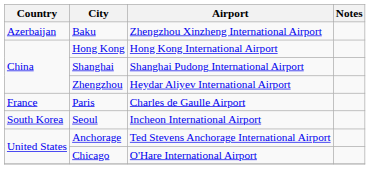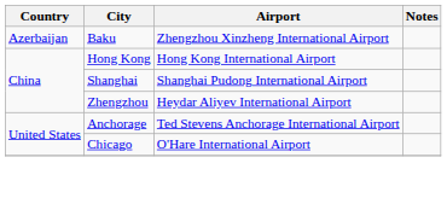- row: France | Paris | Charles de Gaulle Airport
- row: South Korea | Seoul | Incheon International Airport
